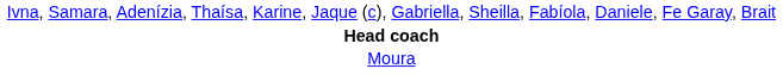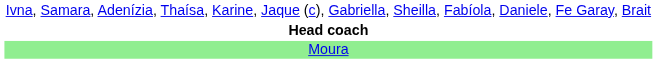row 3 | column 1: no background -> lightgreen background
